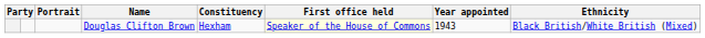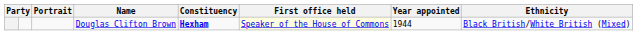Douglas Clifton Brown | Constituency: normal -> bold
Douglas Clifton Brown | Year appointed: 1943 -> 1944
